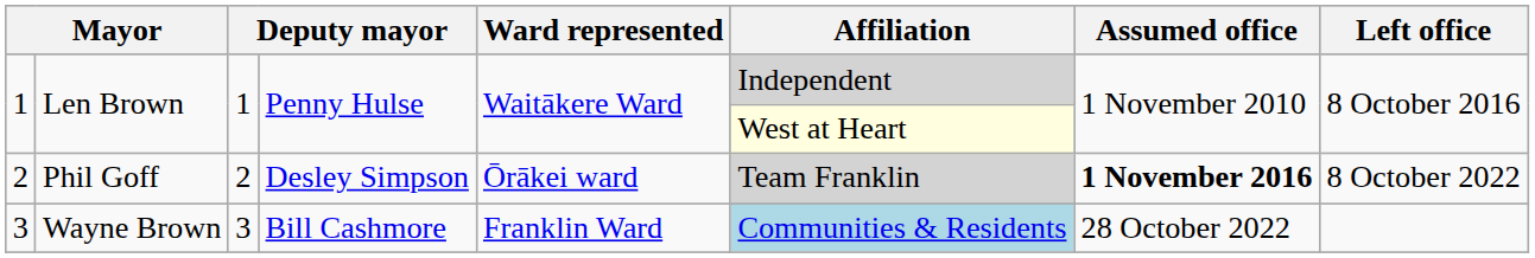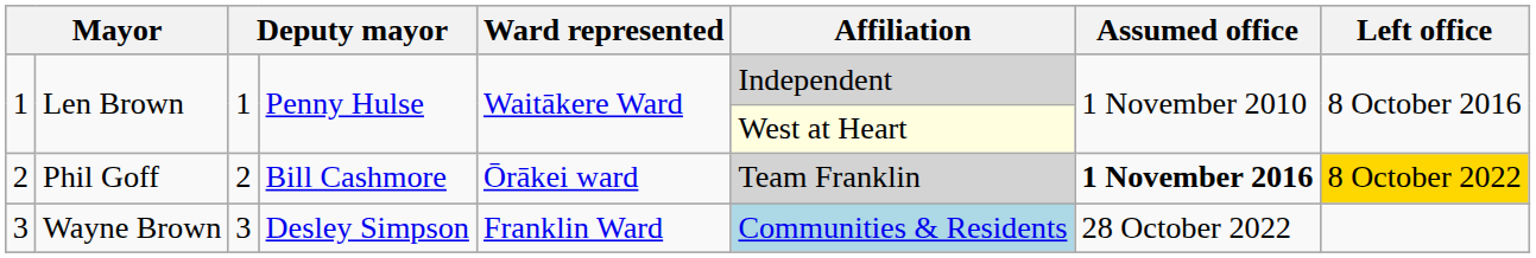row 4 | column 4: Desley Simpson -> Bill Cashmore
row 4 | Left office: no background -> gold background
row 5 | column 4: Bill Cashmore -> Desley Simpson
